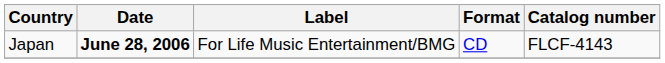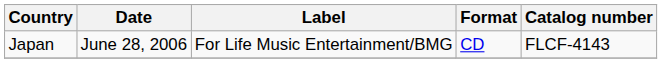Japan | Date: bold -> normal
